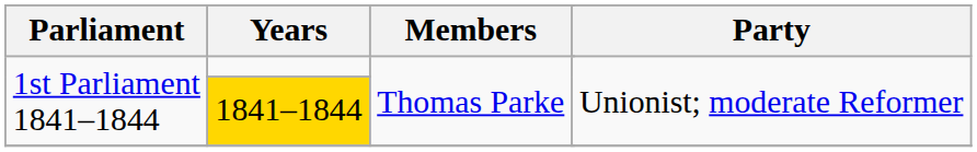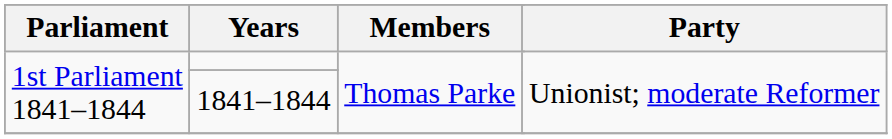1841–1844 | Years: gold background -> no background
